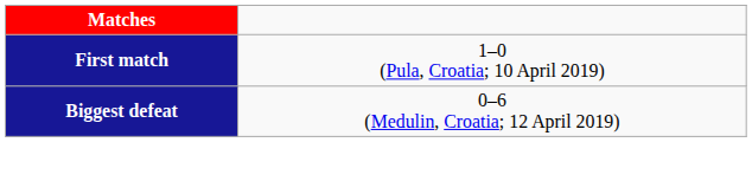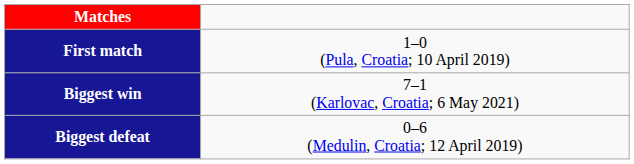+ row: Biggest win | 7–1 (Karlovac, Croatia; 6 May 2021)
